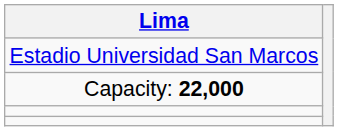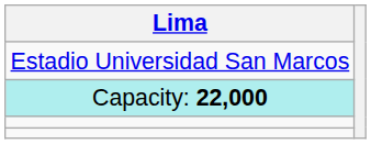row 3 | Lima: no background -> paleturquoise background
